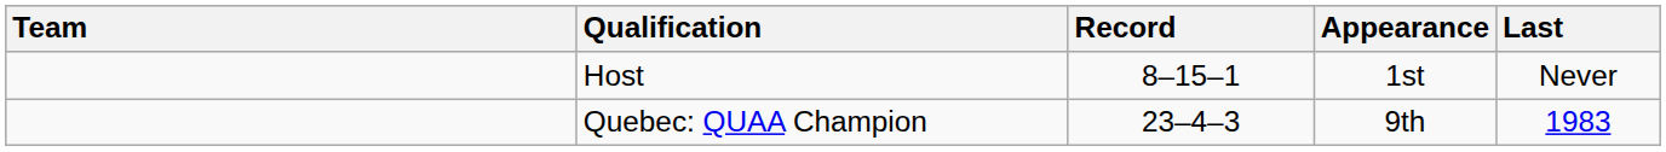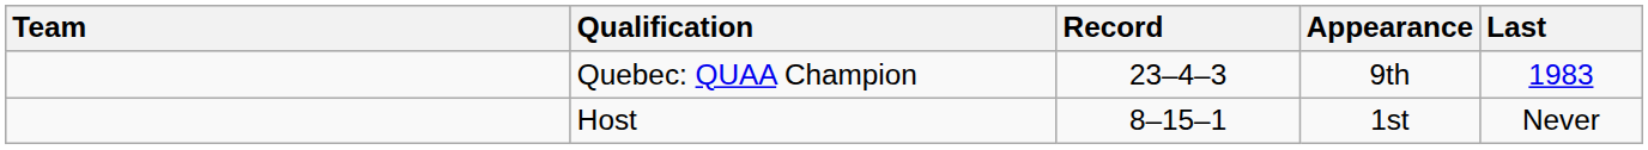rows swapped: Quebec: QUAA Champion <-> Host
